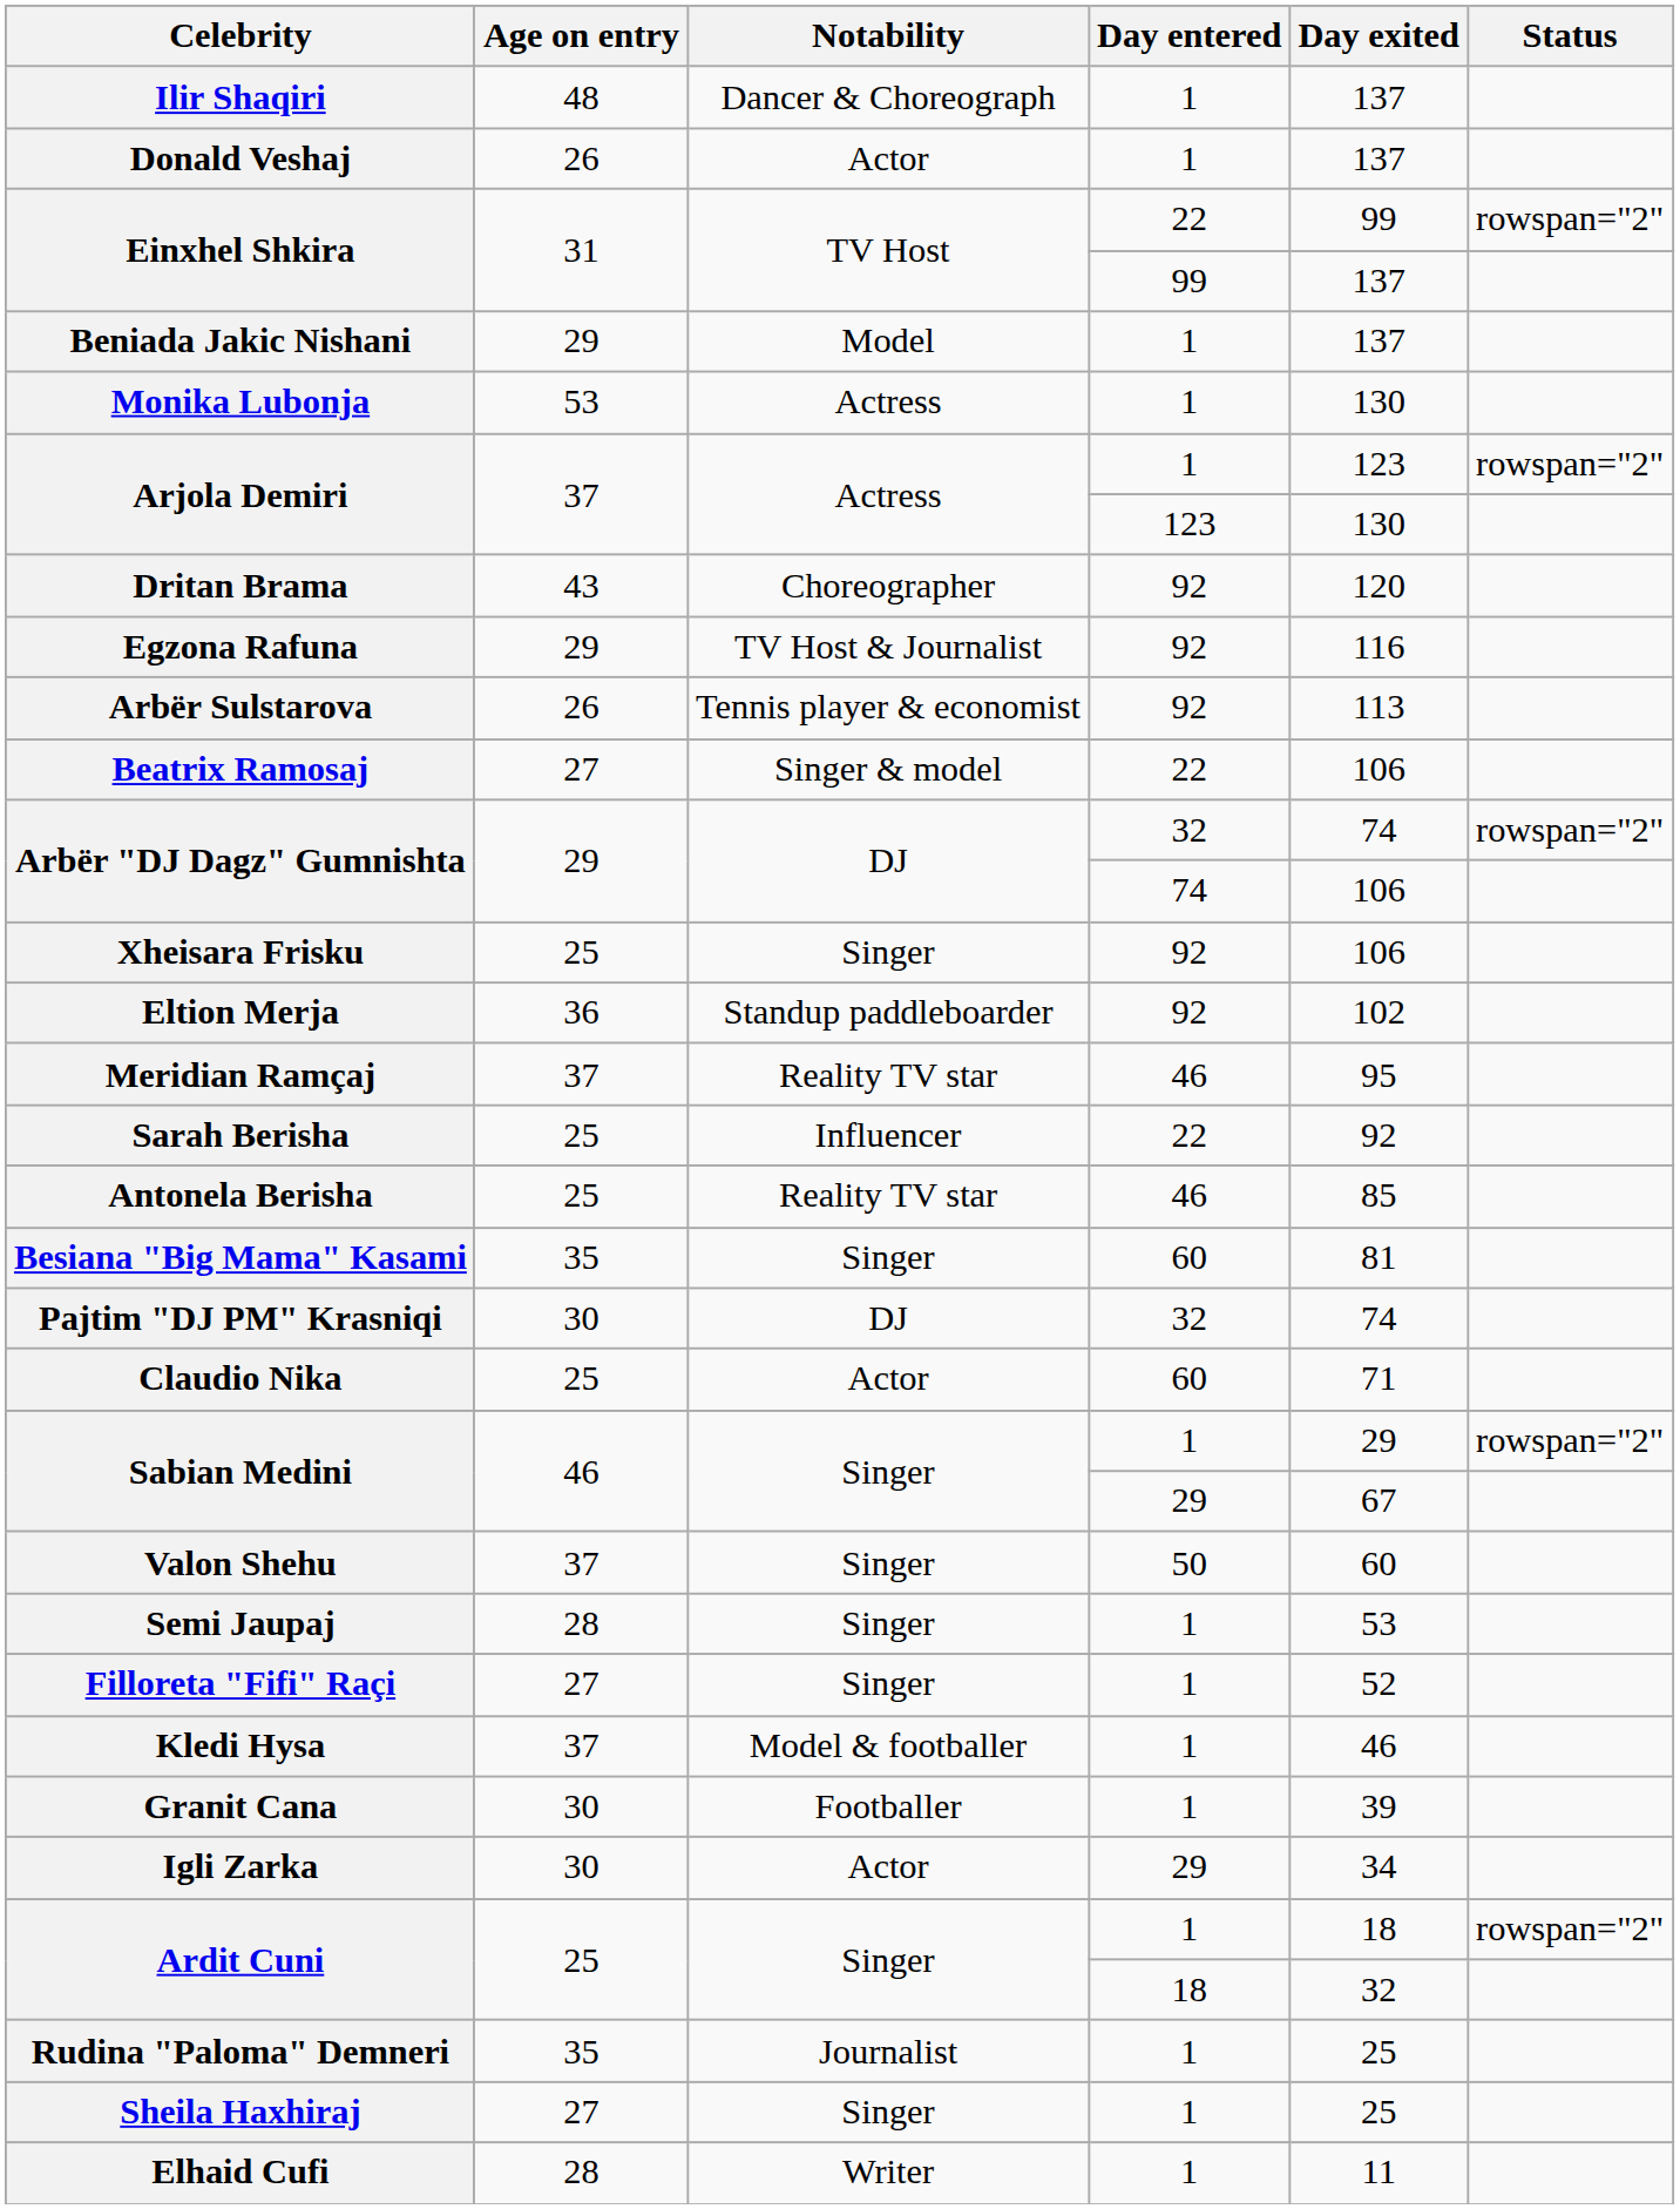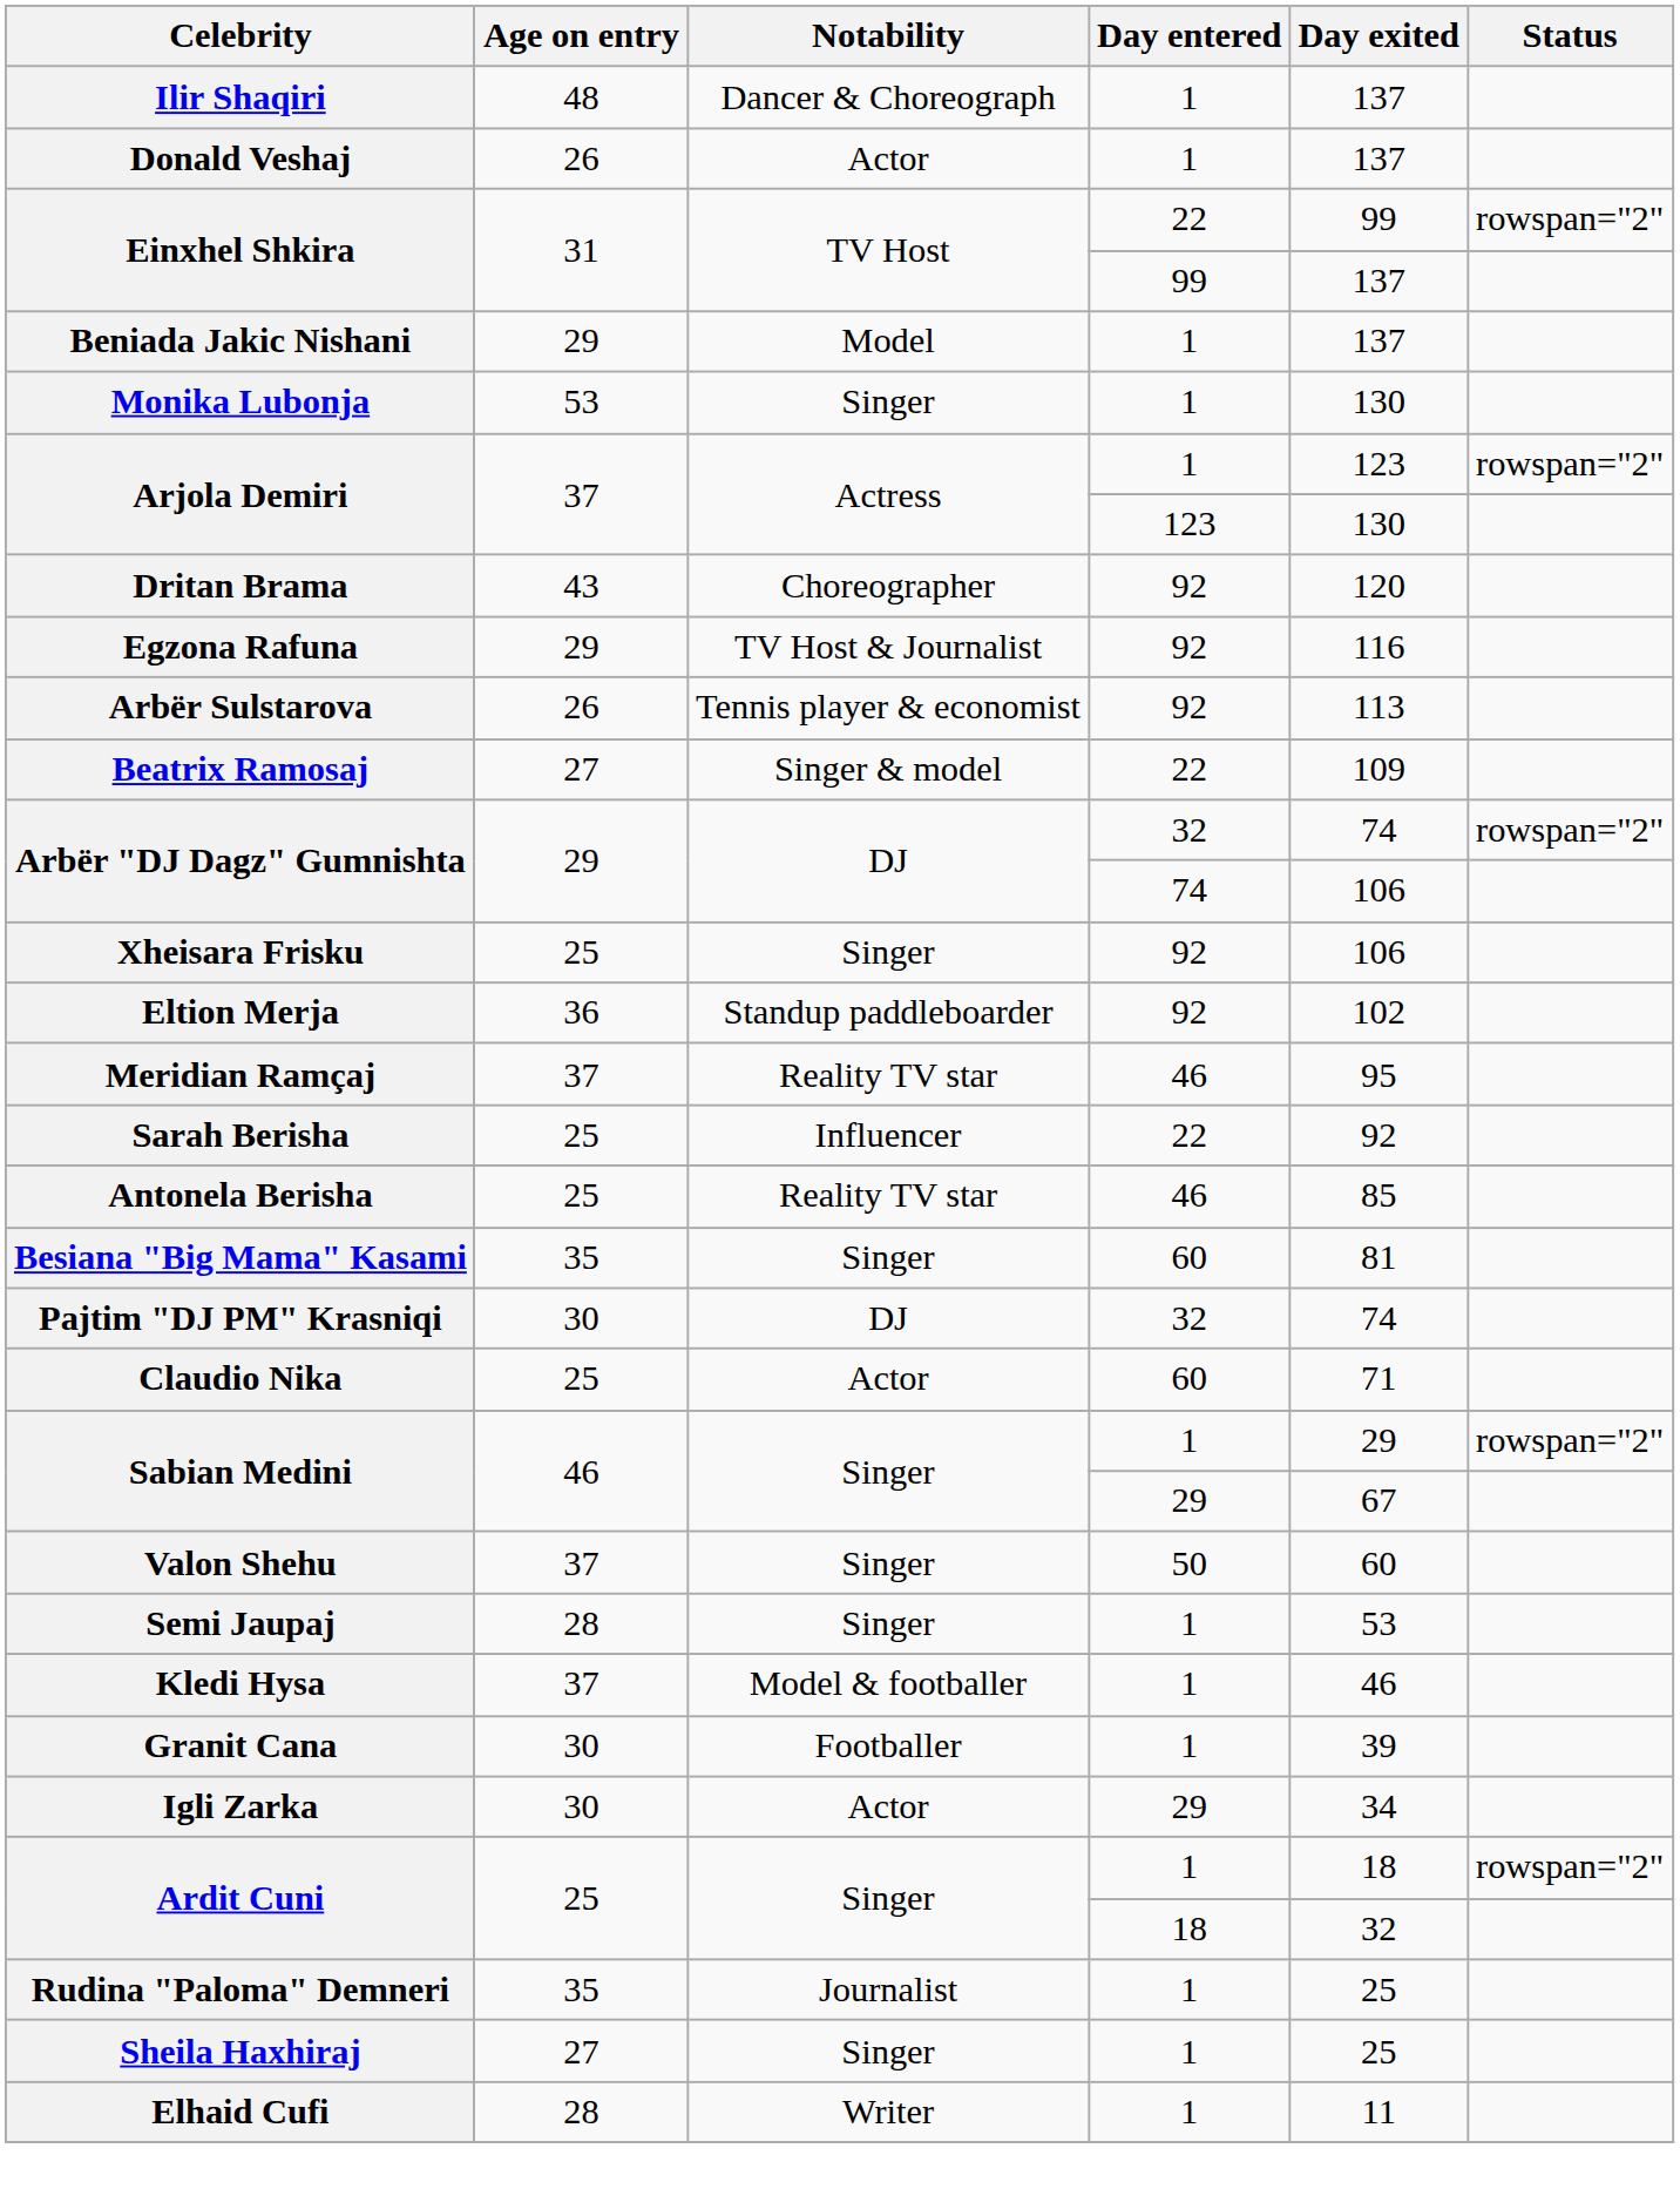Monika Lubonja | Notability: Actress -> Singer
Beatrix Ramosaj | Day exited: 106 -> 109
- row: Filloreta "Fifi" Raçi | 27 | Singer | 1 | 52
